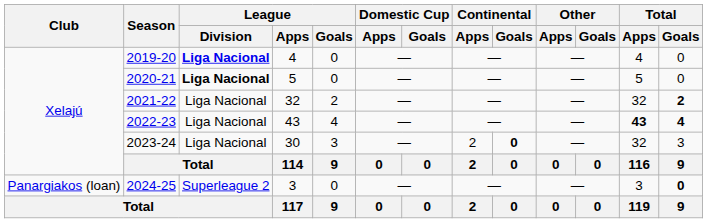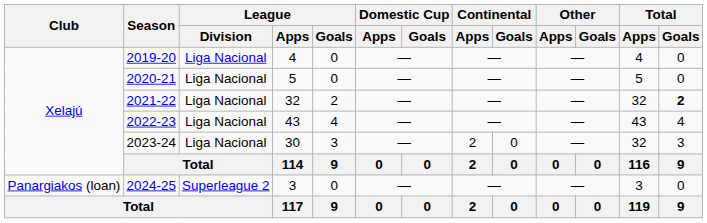2019-20 | League / Division: bold -> normal
2020-21 | League / Division: bold -> normal
2022-23 | Total / Apps: bold -> normal
2022-23 | Total / Goals: bold -> normal
2023-24 | Continental / Goals: bold -> normal
2024-25 | Total / Goals: bold -> normal
